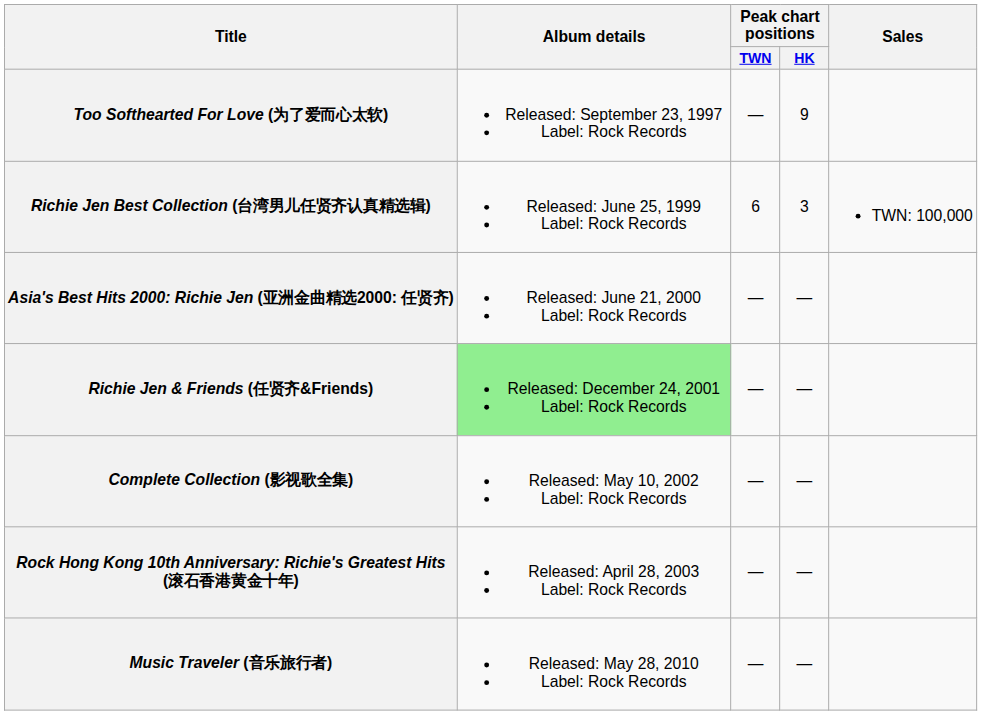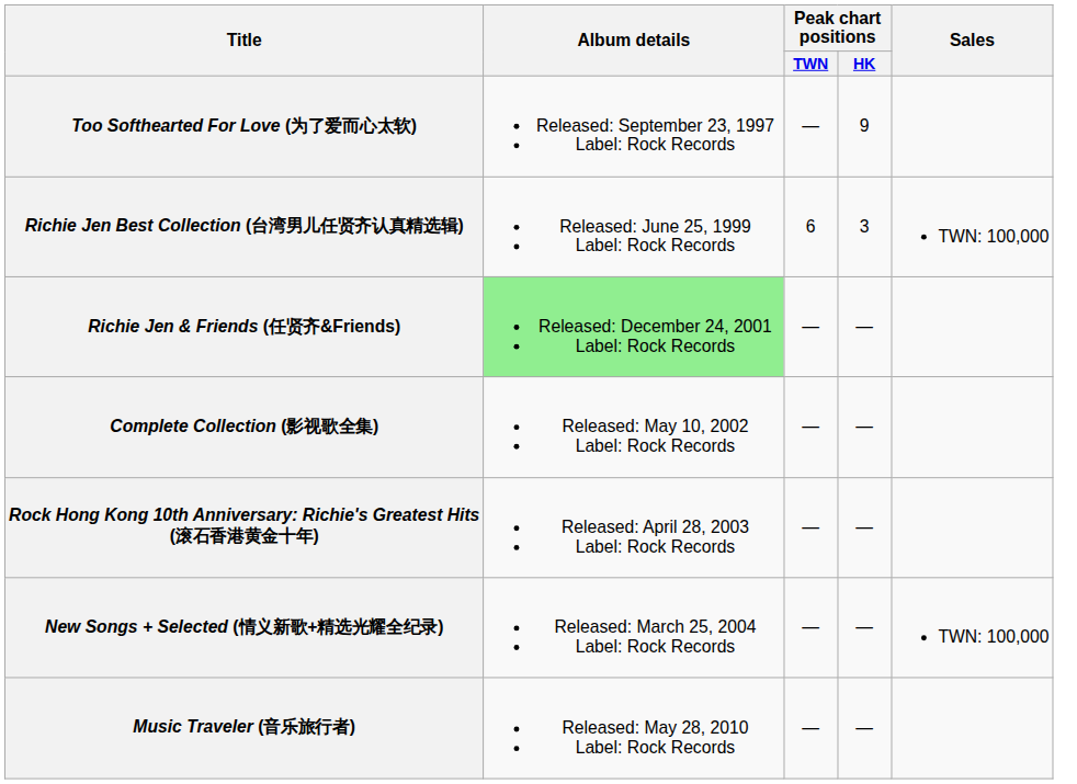- row: Asia's Best Hits 2000: Richie Jen (亚洲金曲精选2000: 任贤齐) | Released: June 21, 2000 Label: Rock Records | — | —
+ row: New Songs + Selected (情义新歌+精选光耀全纪录) | Released: March 25, 2004 Label: Rock Records | — | — | TWN: 100,000
